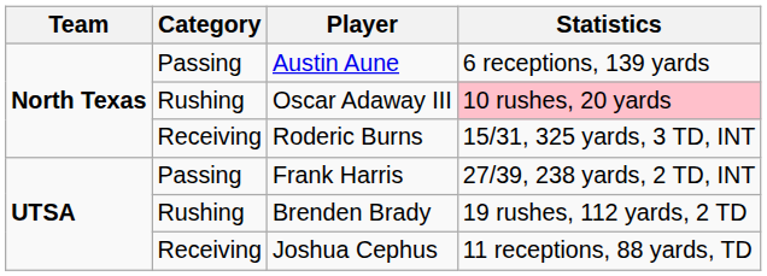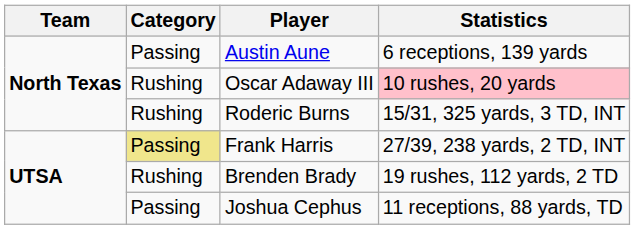Roderic Burns | Category: Receiving -> Rushing
Frank Harris | Category: no background -> khaki background
Joshua Cephus | Category: Receiving -> Passing
